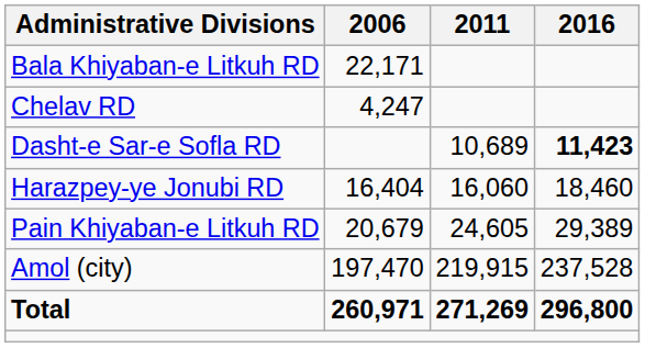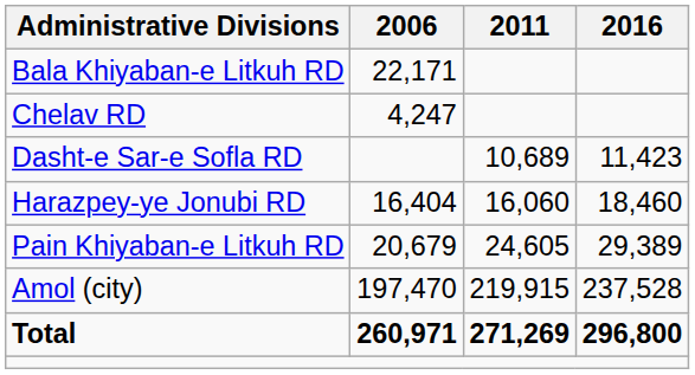Dasht-e Sar-e Sofla RD | 2016: bold -> normal
